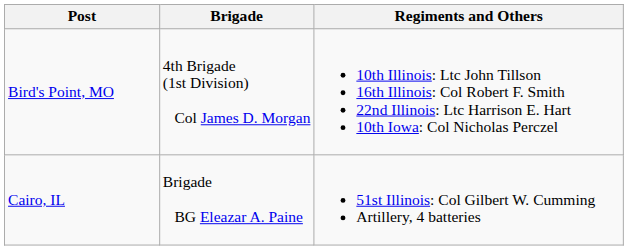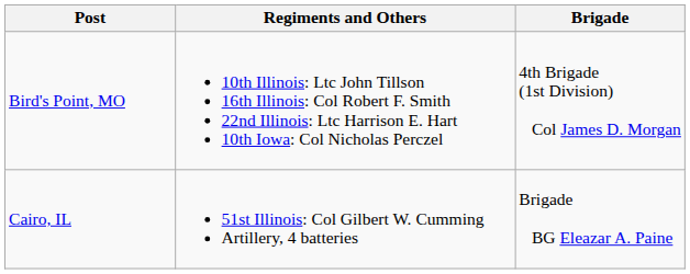columns swapped: Brigade <-> Regiments and Others
